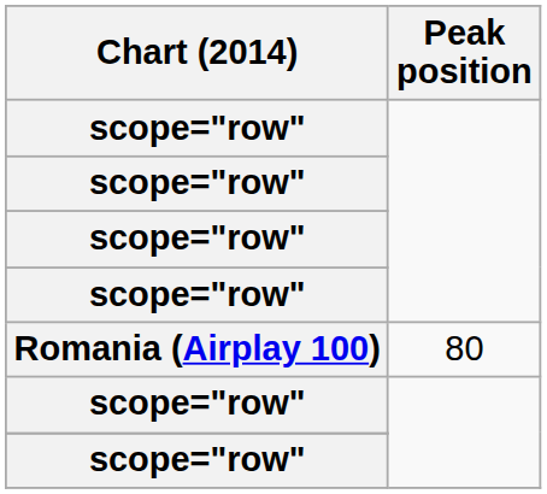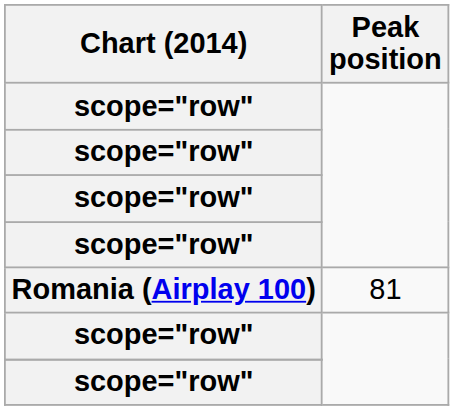Romania (Airplay 100) | Peak position: 80 -> 81
